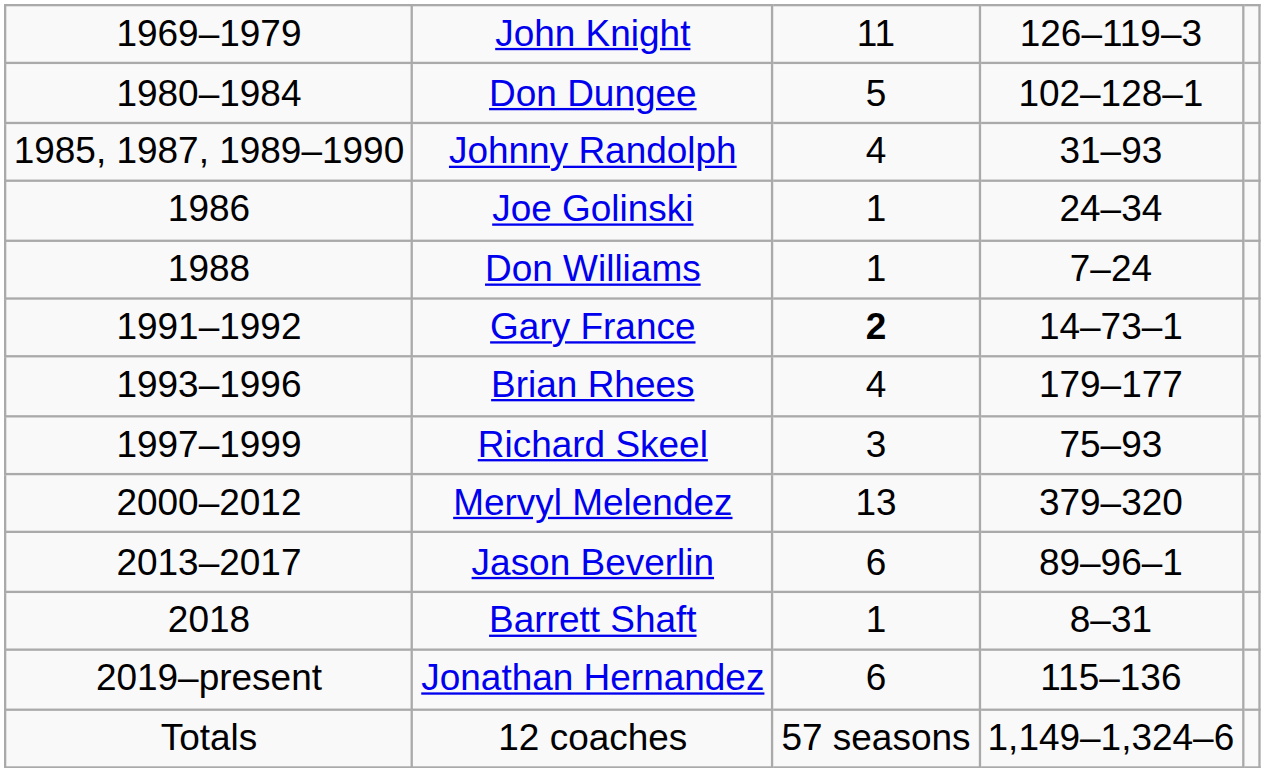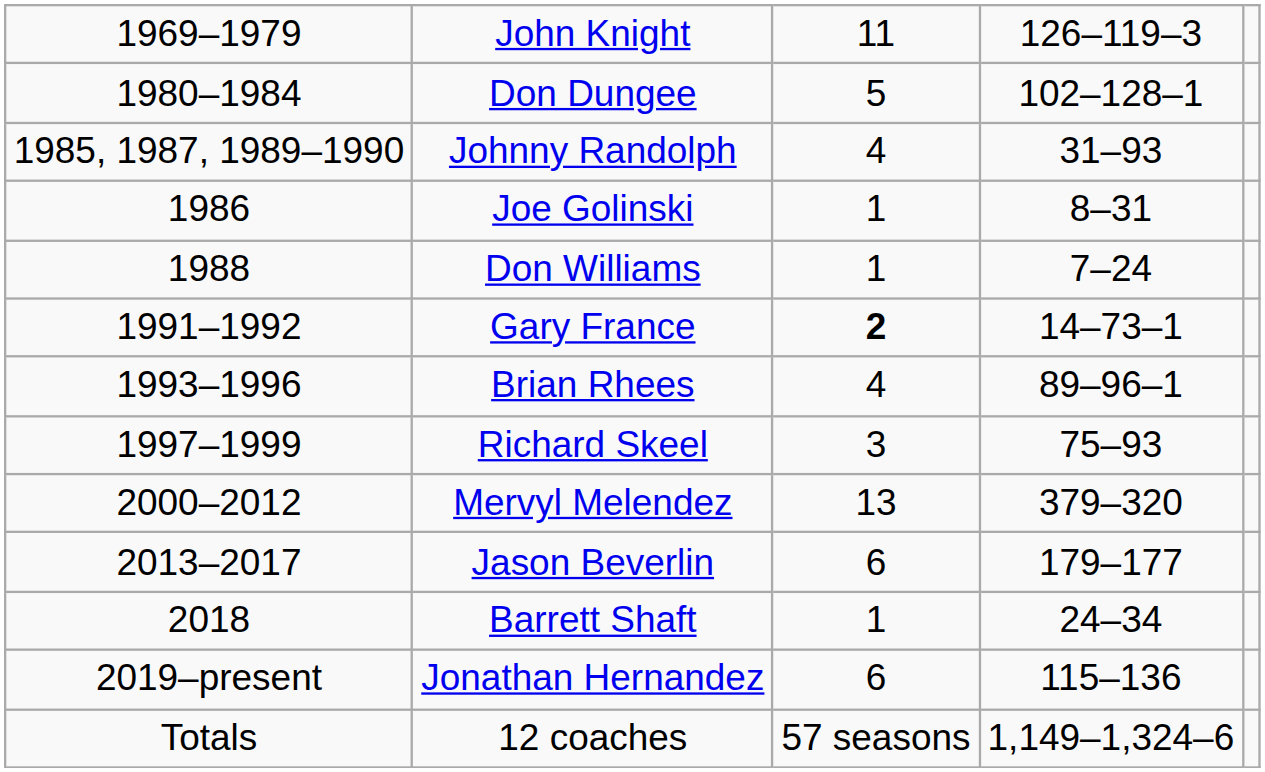Joe Golinski | column 4: 24–34 -> 8–31
Brian Rhees | column 4: 179–177 -> 89–96–1
Jason Beverlin | column 4: 89–96–1 -> 179–177
Barrett Shaft | column 4: 8–31 -> 24–34
